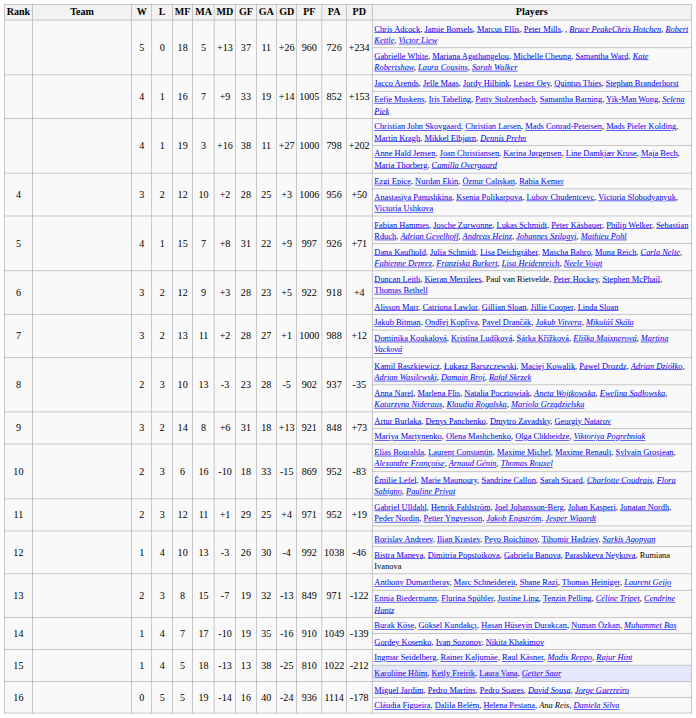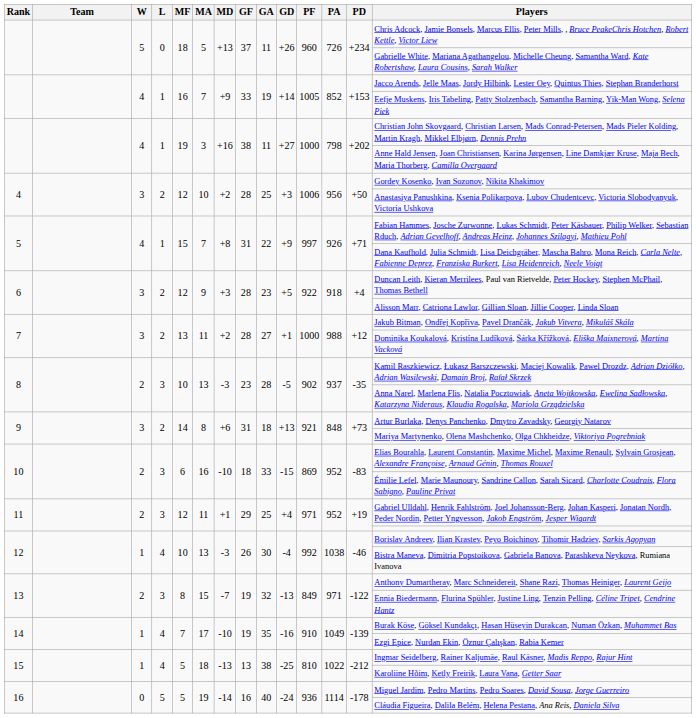row 8 | Players: Ezgi Epice, Nurdan Ekin, Öznur Çalışkan, Rabia Kemer -> Gordey Kosenko, Ivan Sozonov, Nikita Khakimov
row 29 | Players: Gordey Kosenko, Ivan Sozonov, Nikita Khakimov -> Ezgi Epice, Nurdan Ekin, Öznur Çalışkan, Rabia Kemer
row 31 | Players: lavender background -> no background
